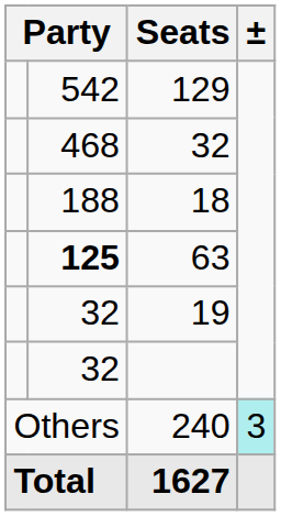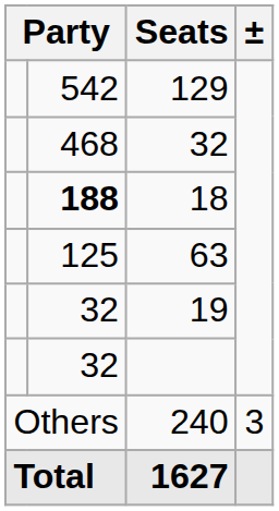18 | column 2: normal -> bold
63 | column 2: bold -> normal
240 | ±: paleturquoise background -> no background
